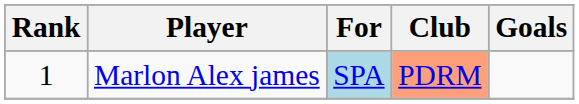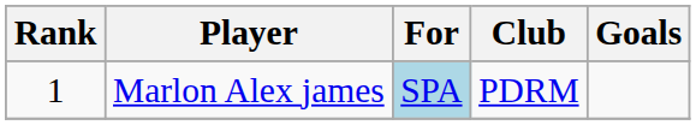Marlon Alex james | Club: lightsalmon background -> no background
